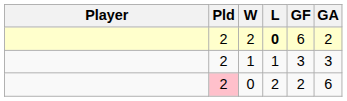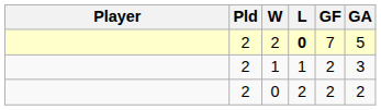row 2 | GF: 6 -> 7
row 2 | GA: 2 -> 5
row 3 | GF: 3 -> 2
row 4 | Pld: pink background -> no background
row 4 | GA: 6 -> 2
